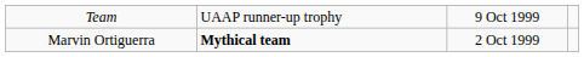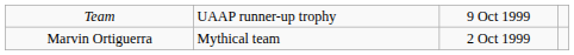Marvin Ortiguerra | column 2: bold -> normal
